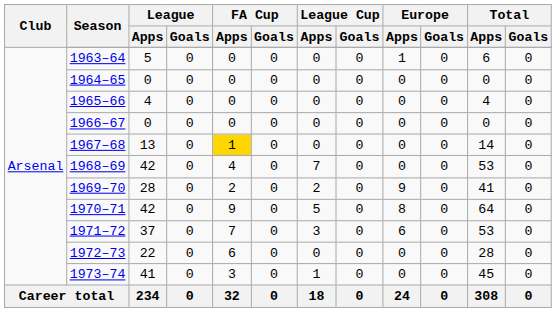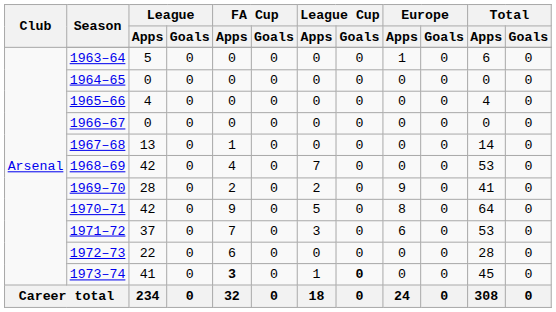1967–68 | FA Cup / Apps: gold background -> no background
1973–74 | FA Cup / Apps: normal -> bold
1973–74 | League Cup / Goals: normal -> bold
